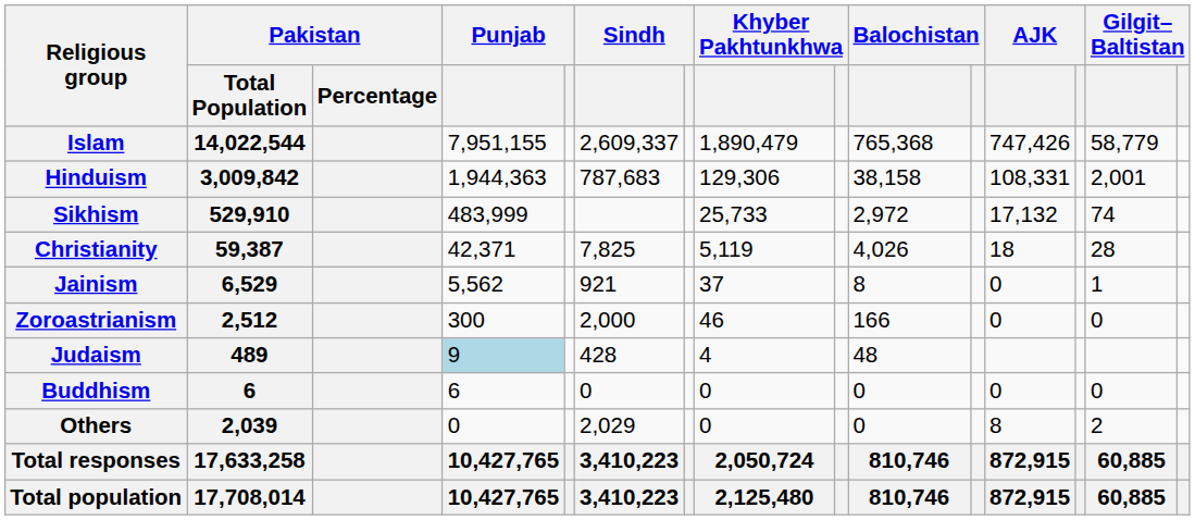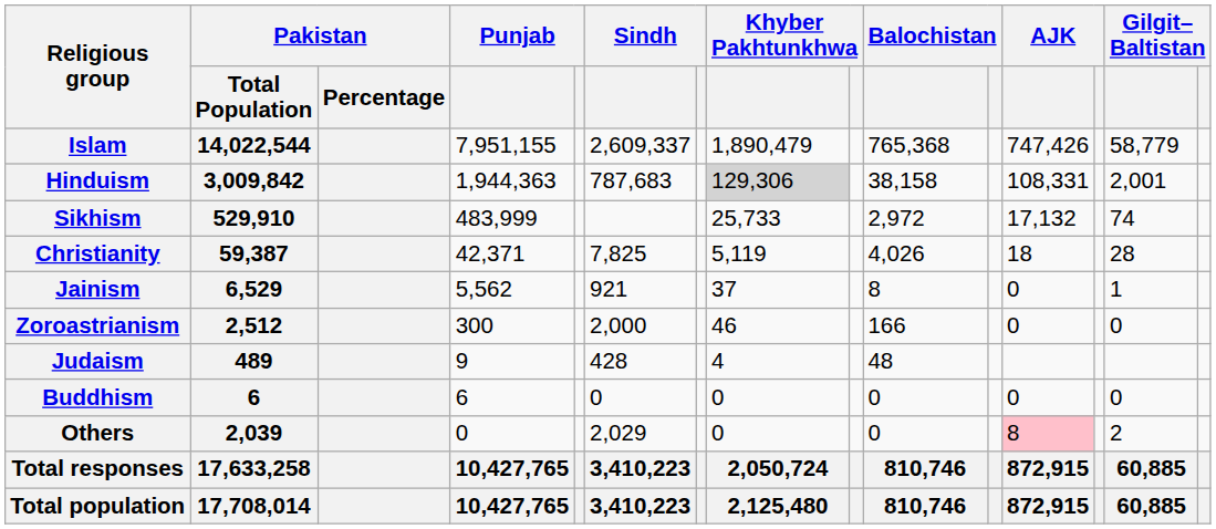Hinduism | column 8: no background -> lightgrey background
Judaism | column 4: lightblue background -> no background
Others | column 12: no background -> pink background
